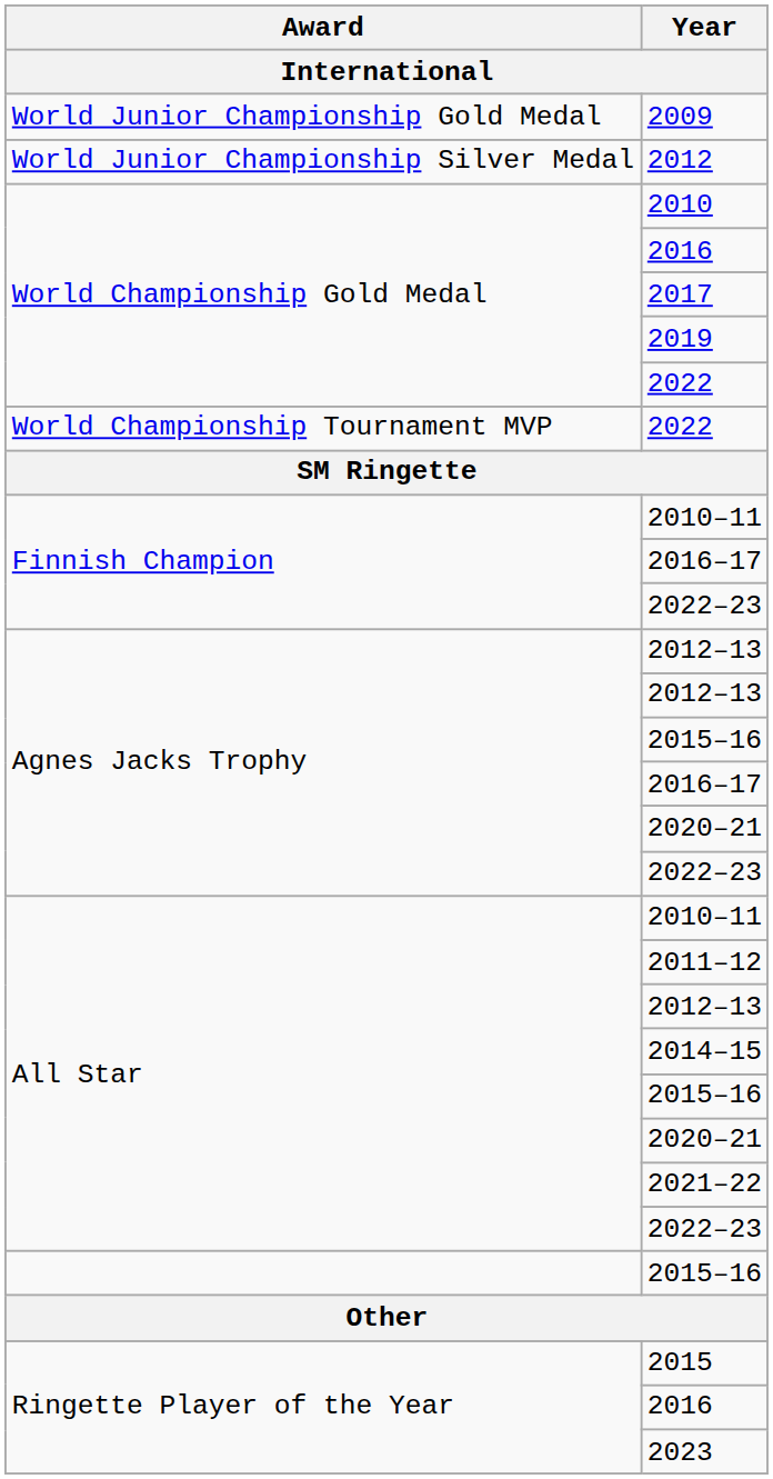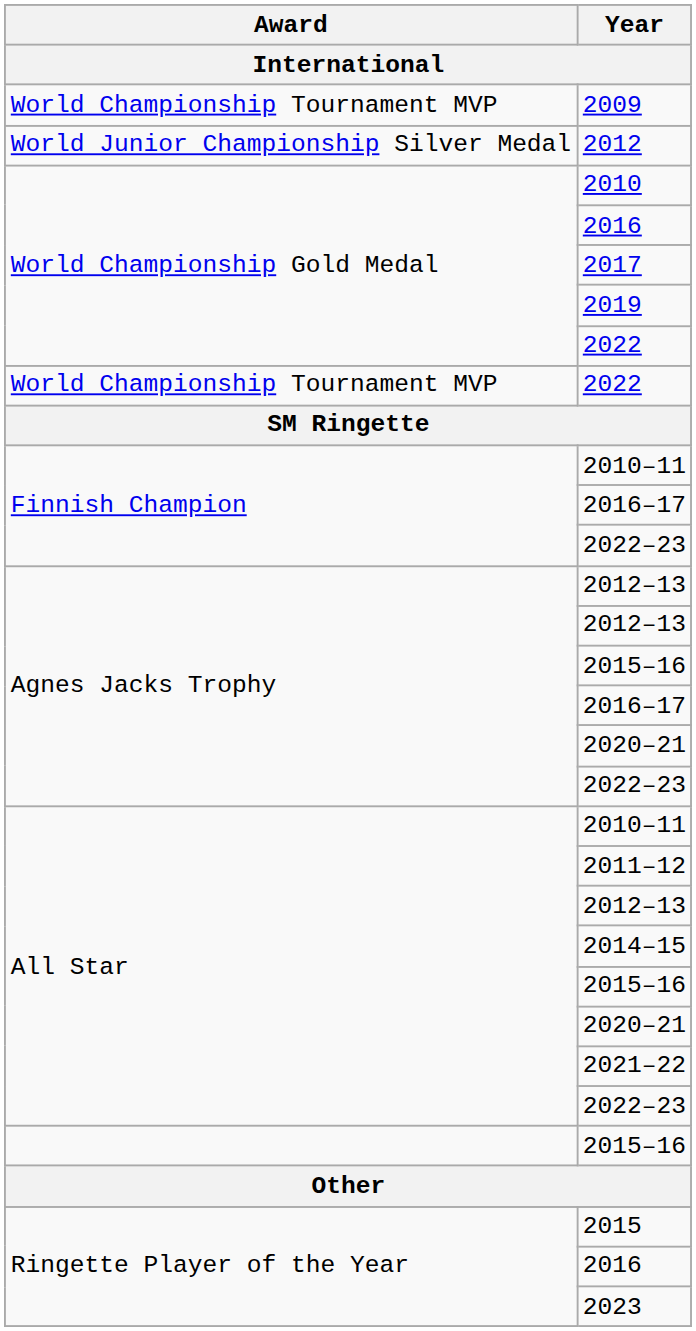row 3 | Award: World Junior Championship Gold Medal -> World Championship Tournament MVP
